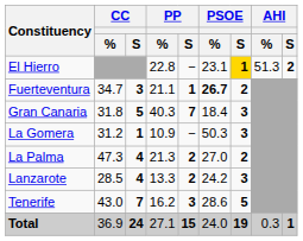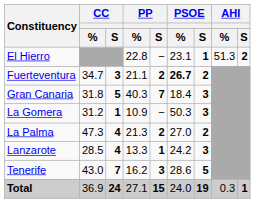El Hierro | PSOE / S: gold background -> no background
Fuerteventura | PP / S: 1 -> 2
Lanzarote | PP / S: 2 -> 1
